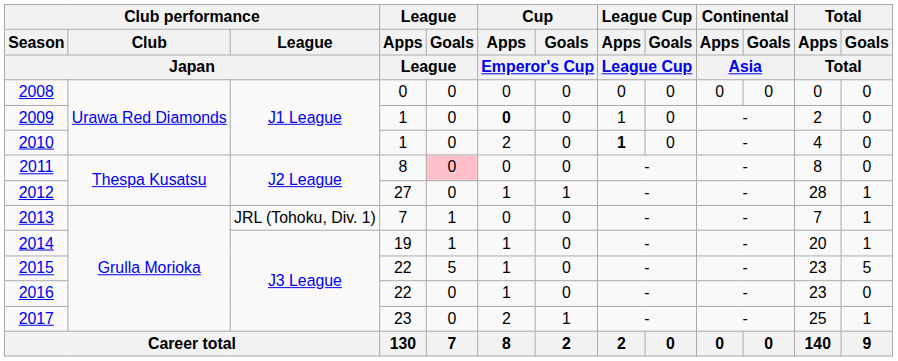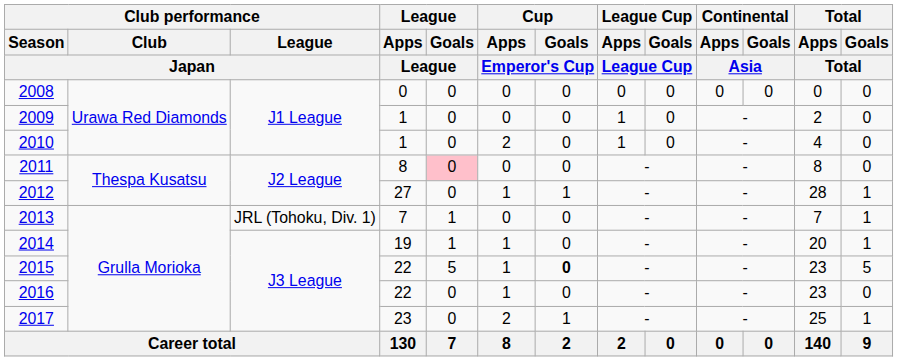2009 | Cup / Apps / Emperor's Cup: bold -> normal
2010 | League Cup / Apps / League Cup: bold -> normal
2015 | Cup / Goals / Emperor's Cup: normal -> bold
